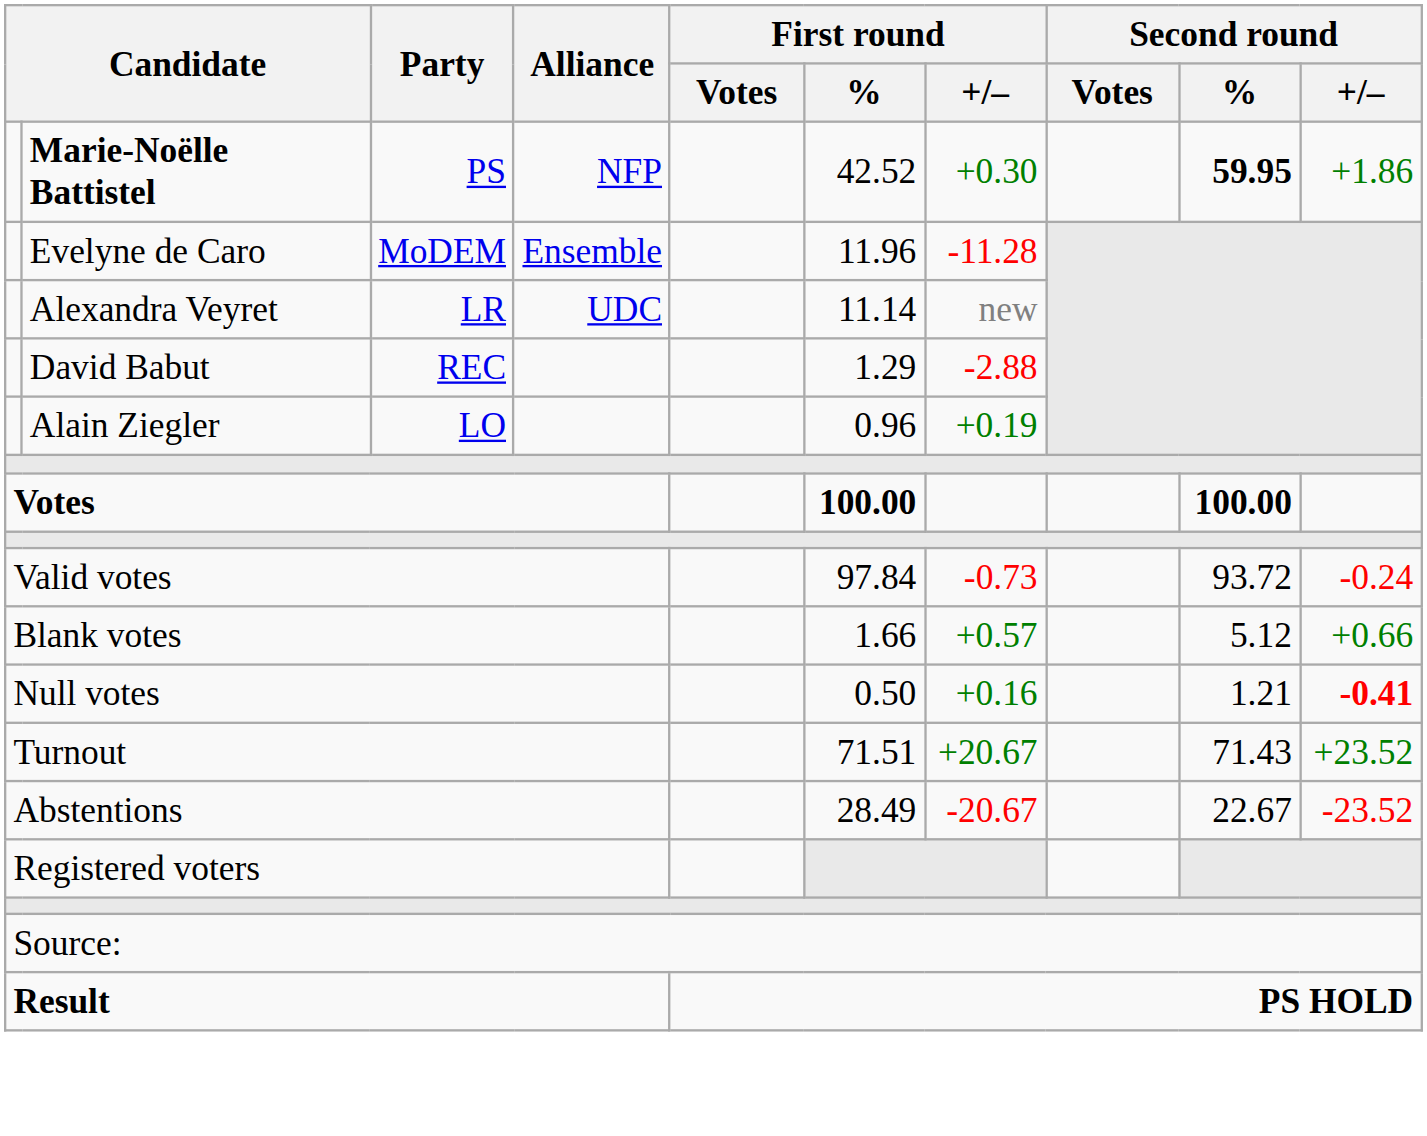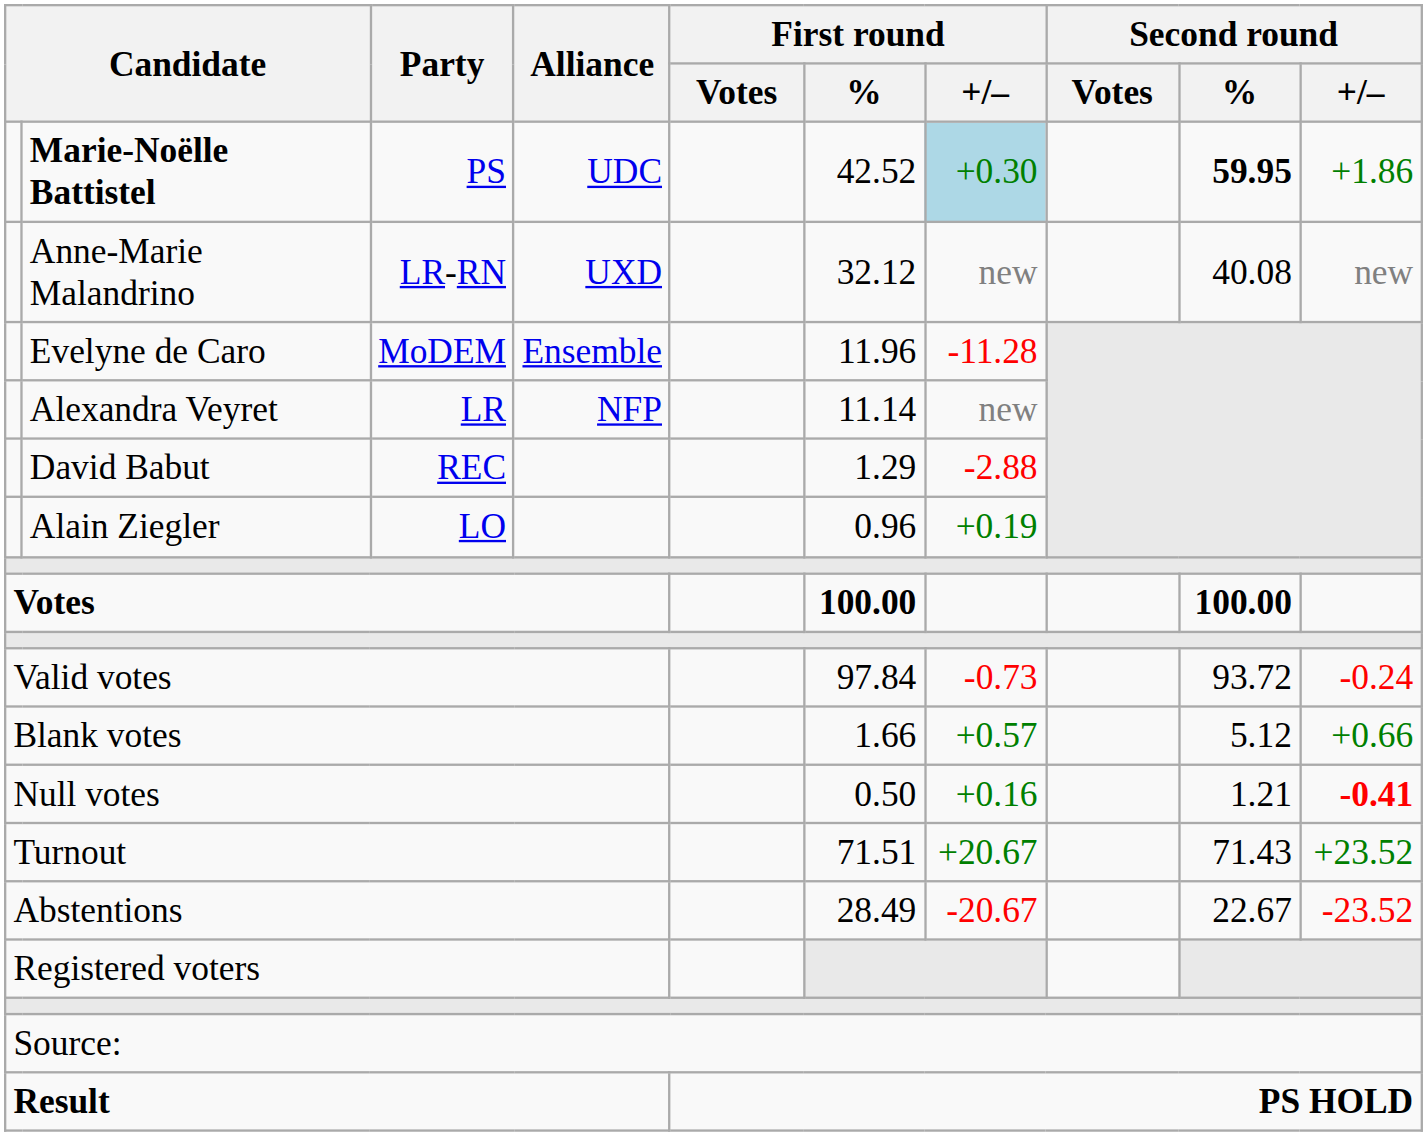Marie-Noëlle Battistel | Alliance: NFP -> UDC
Marie-Noëlle Battistel | First round / +/–: no background -> lightblue background
+ row: Anne-Marie Malandrino | LR-RN | UXD | 32.12 | new | 40.08 | new
Alexandra Veyret | Alliance: UDC -> NFP
